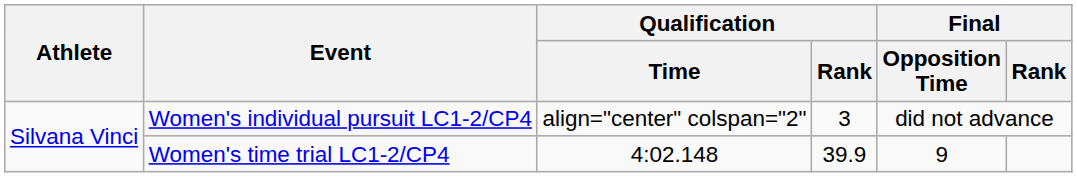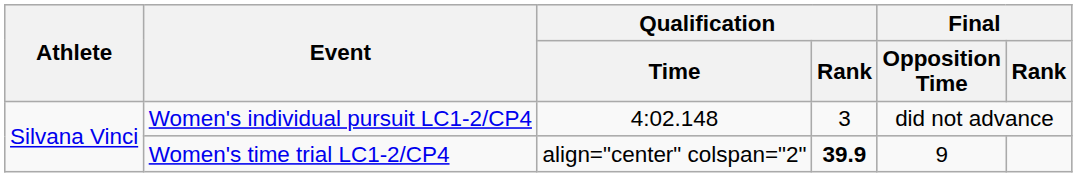Women's individual pursuit LC1-2/CP4 | Qualification / Time: align="center" colspan="2" -> 4:02.148
Women's time trial LC1-2/CP4 | Qualification / Time: 4:02.148 -> align="center" colspan="2"
Women's time trial LC1-2/CP4 | Qualification / Rank: normal -> bold
